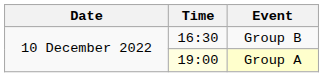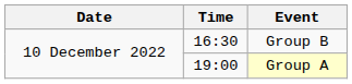Group A | Time: lightyellow background -> no background
